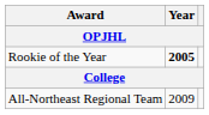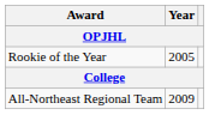Rookie of the Year | Year: bold -> normal
